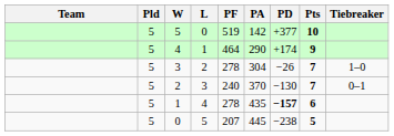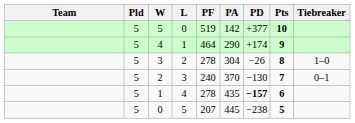row 4 | Pts: 7 -> 8
